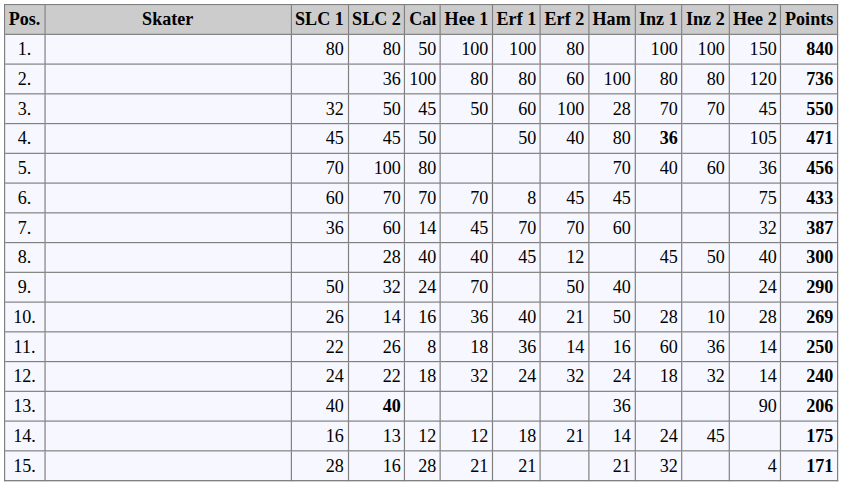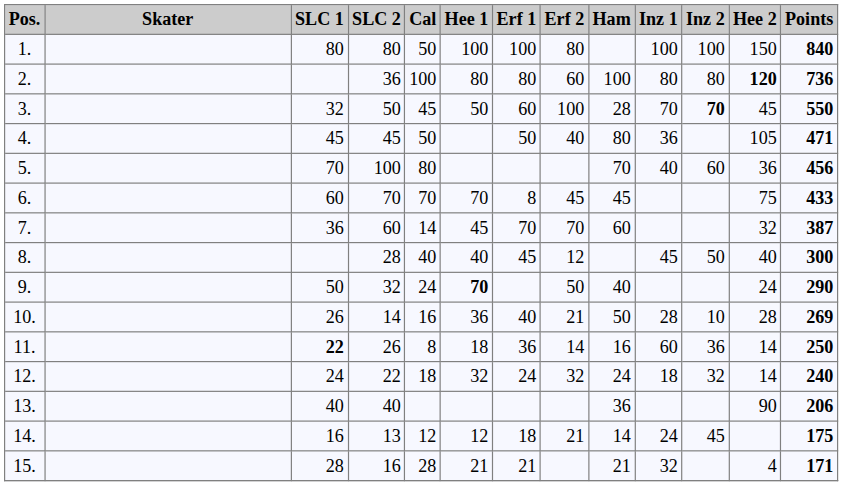2. | Hee 2: normal -> bold
3. | Inz 2: normal -> bold
4. | Inz 1: bold -> normal
9. | Hee 1: normal -> bold
11. | SLC 1: normal -> bold
13. | SLC 2: bold -> normal
